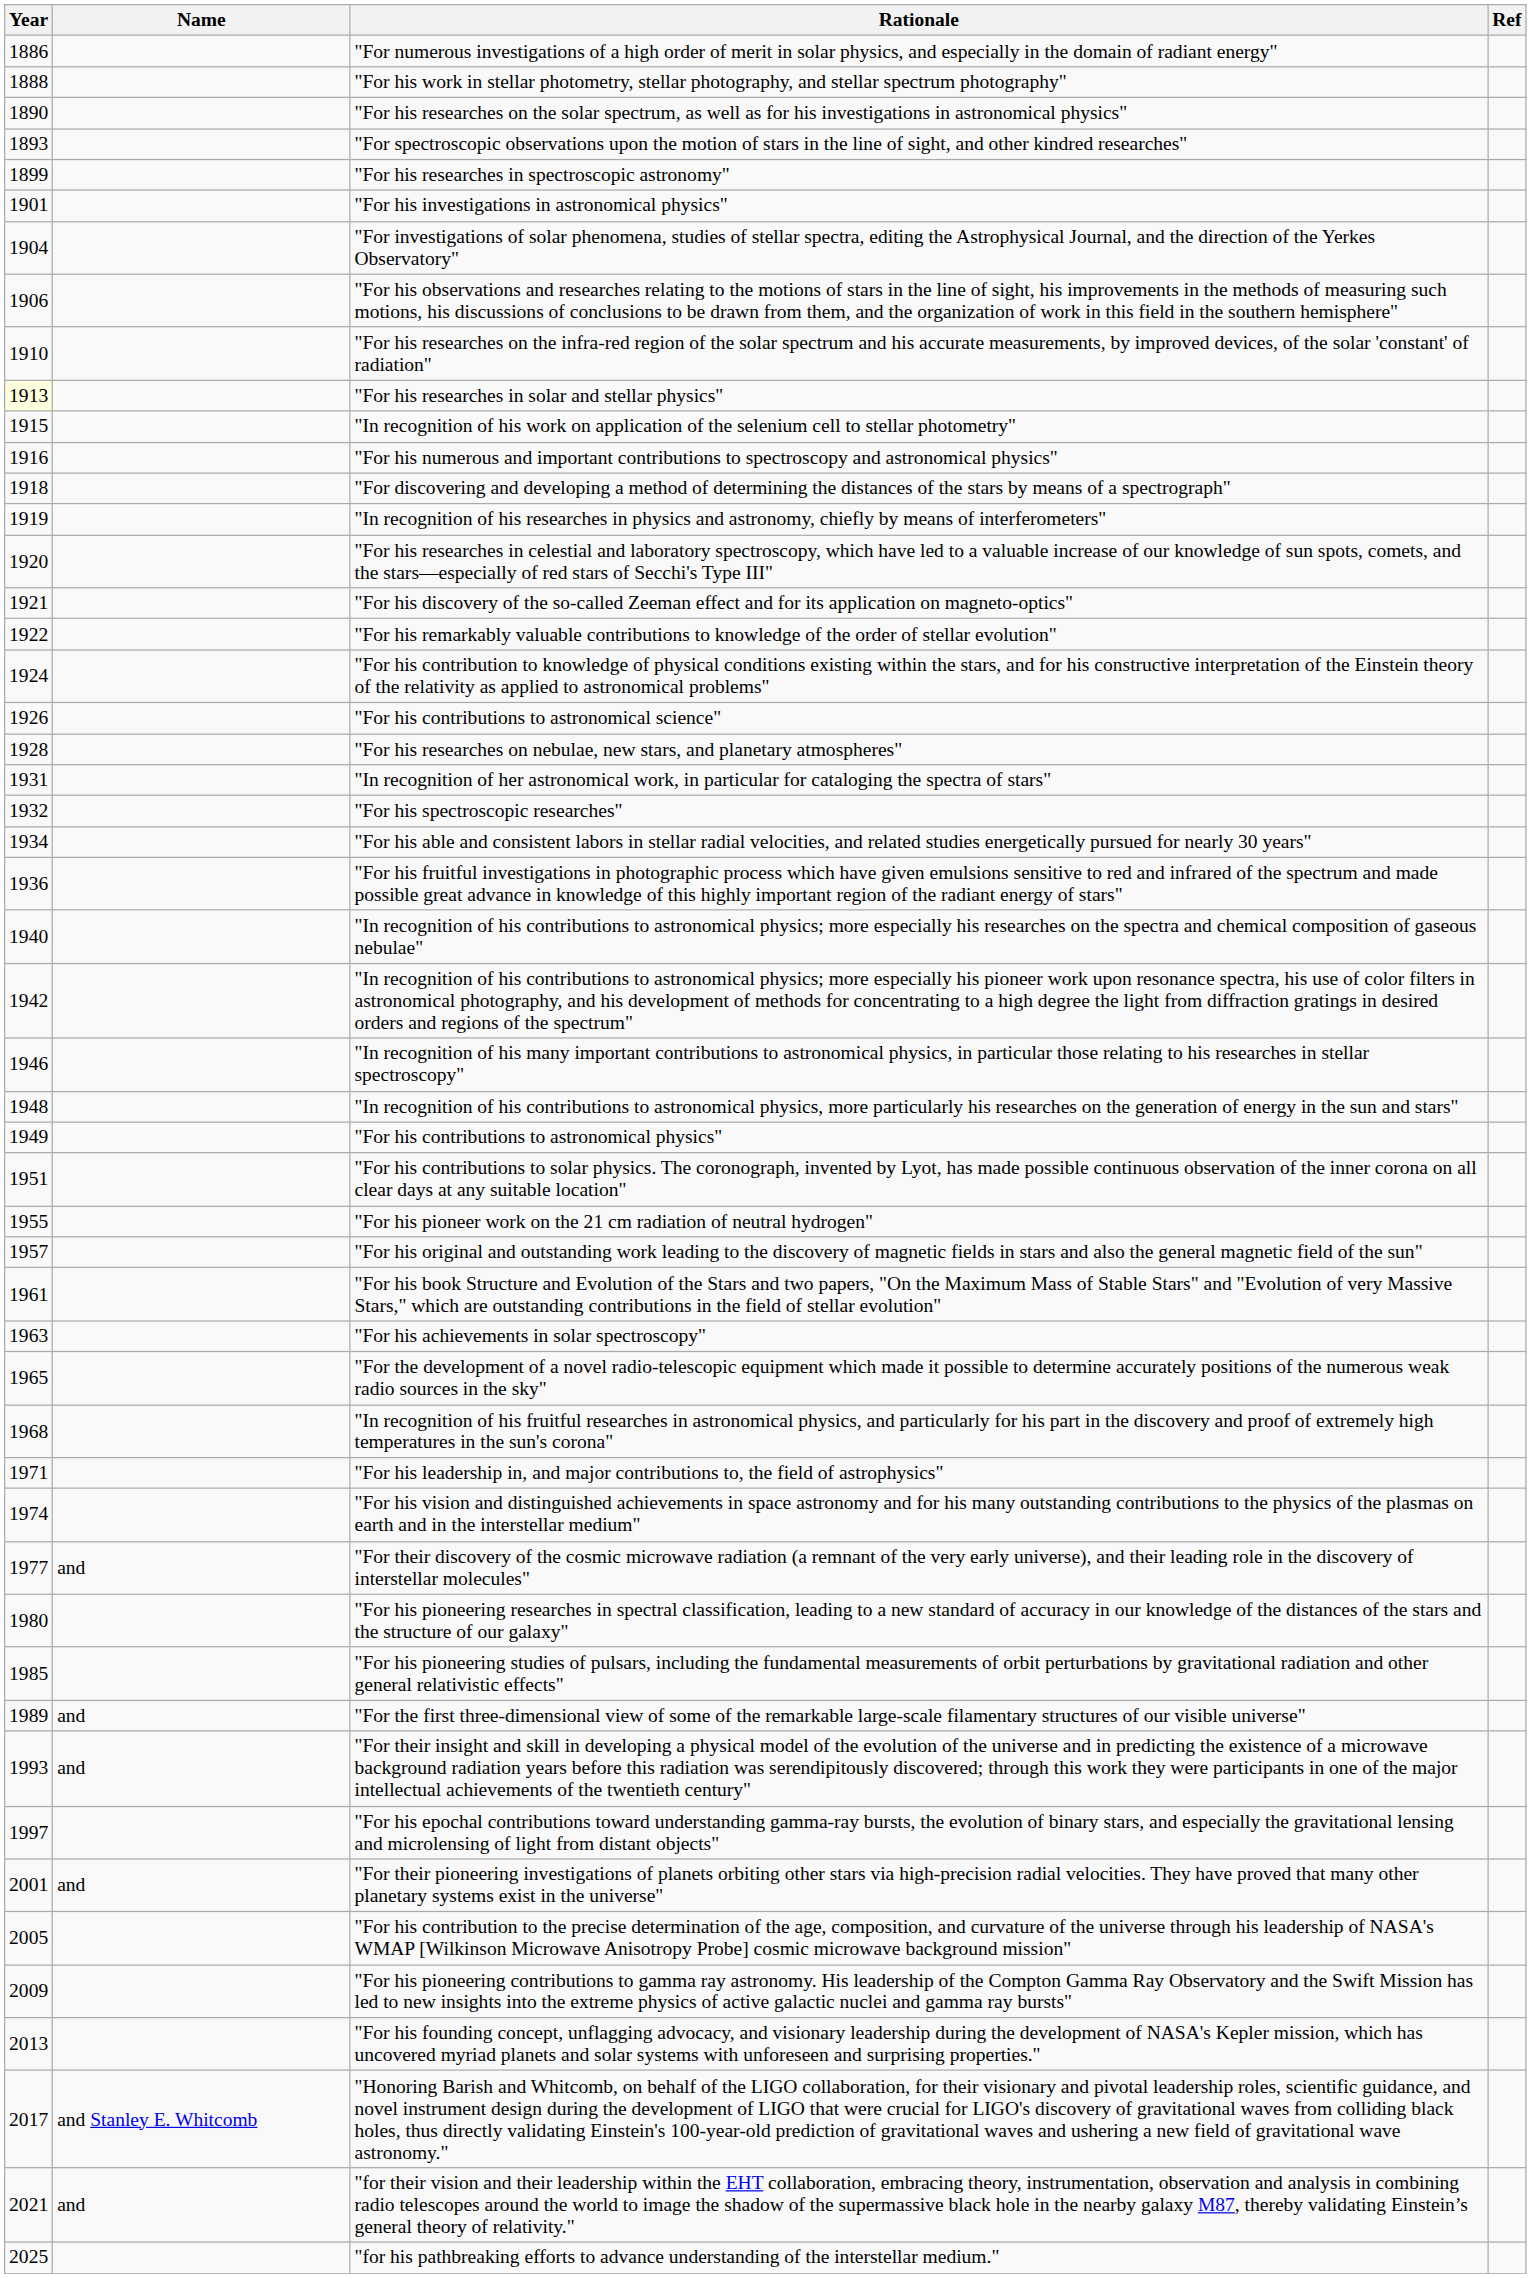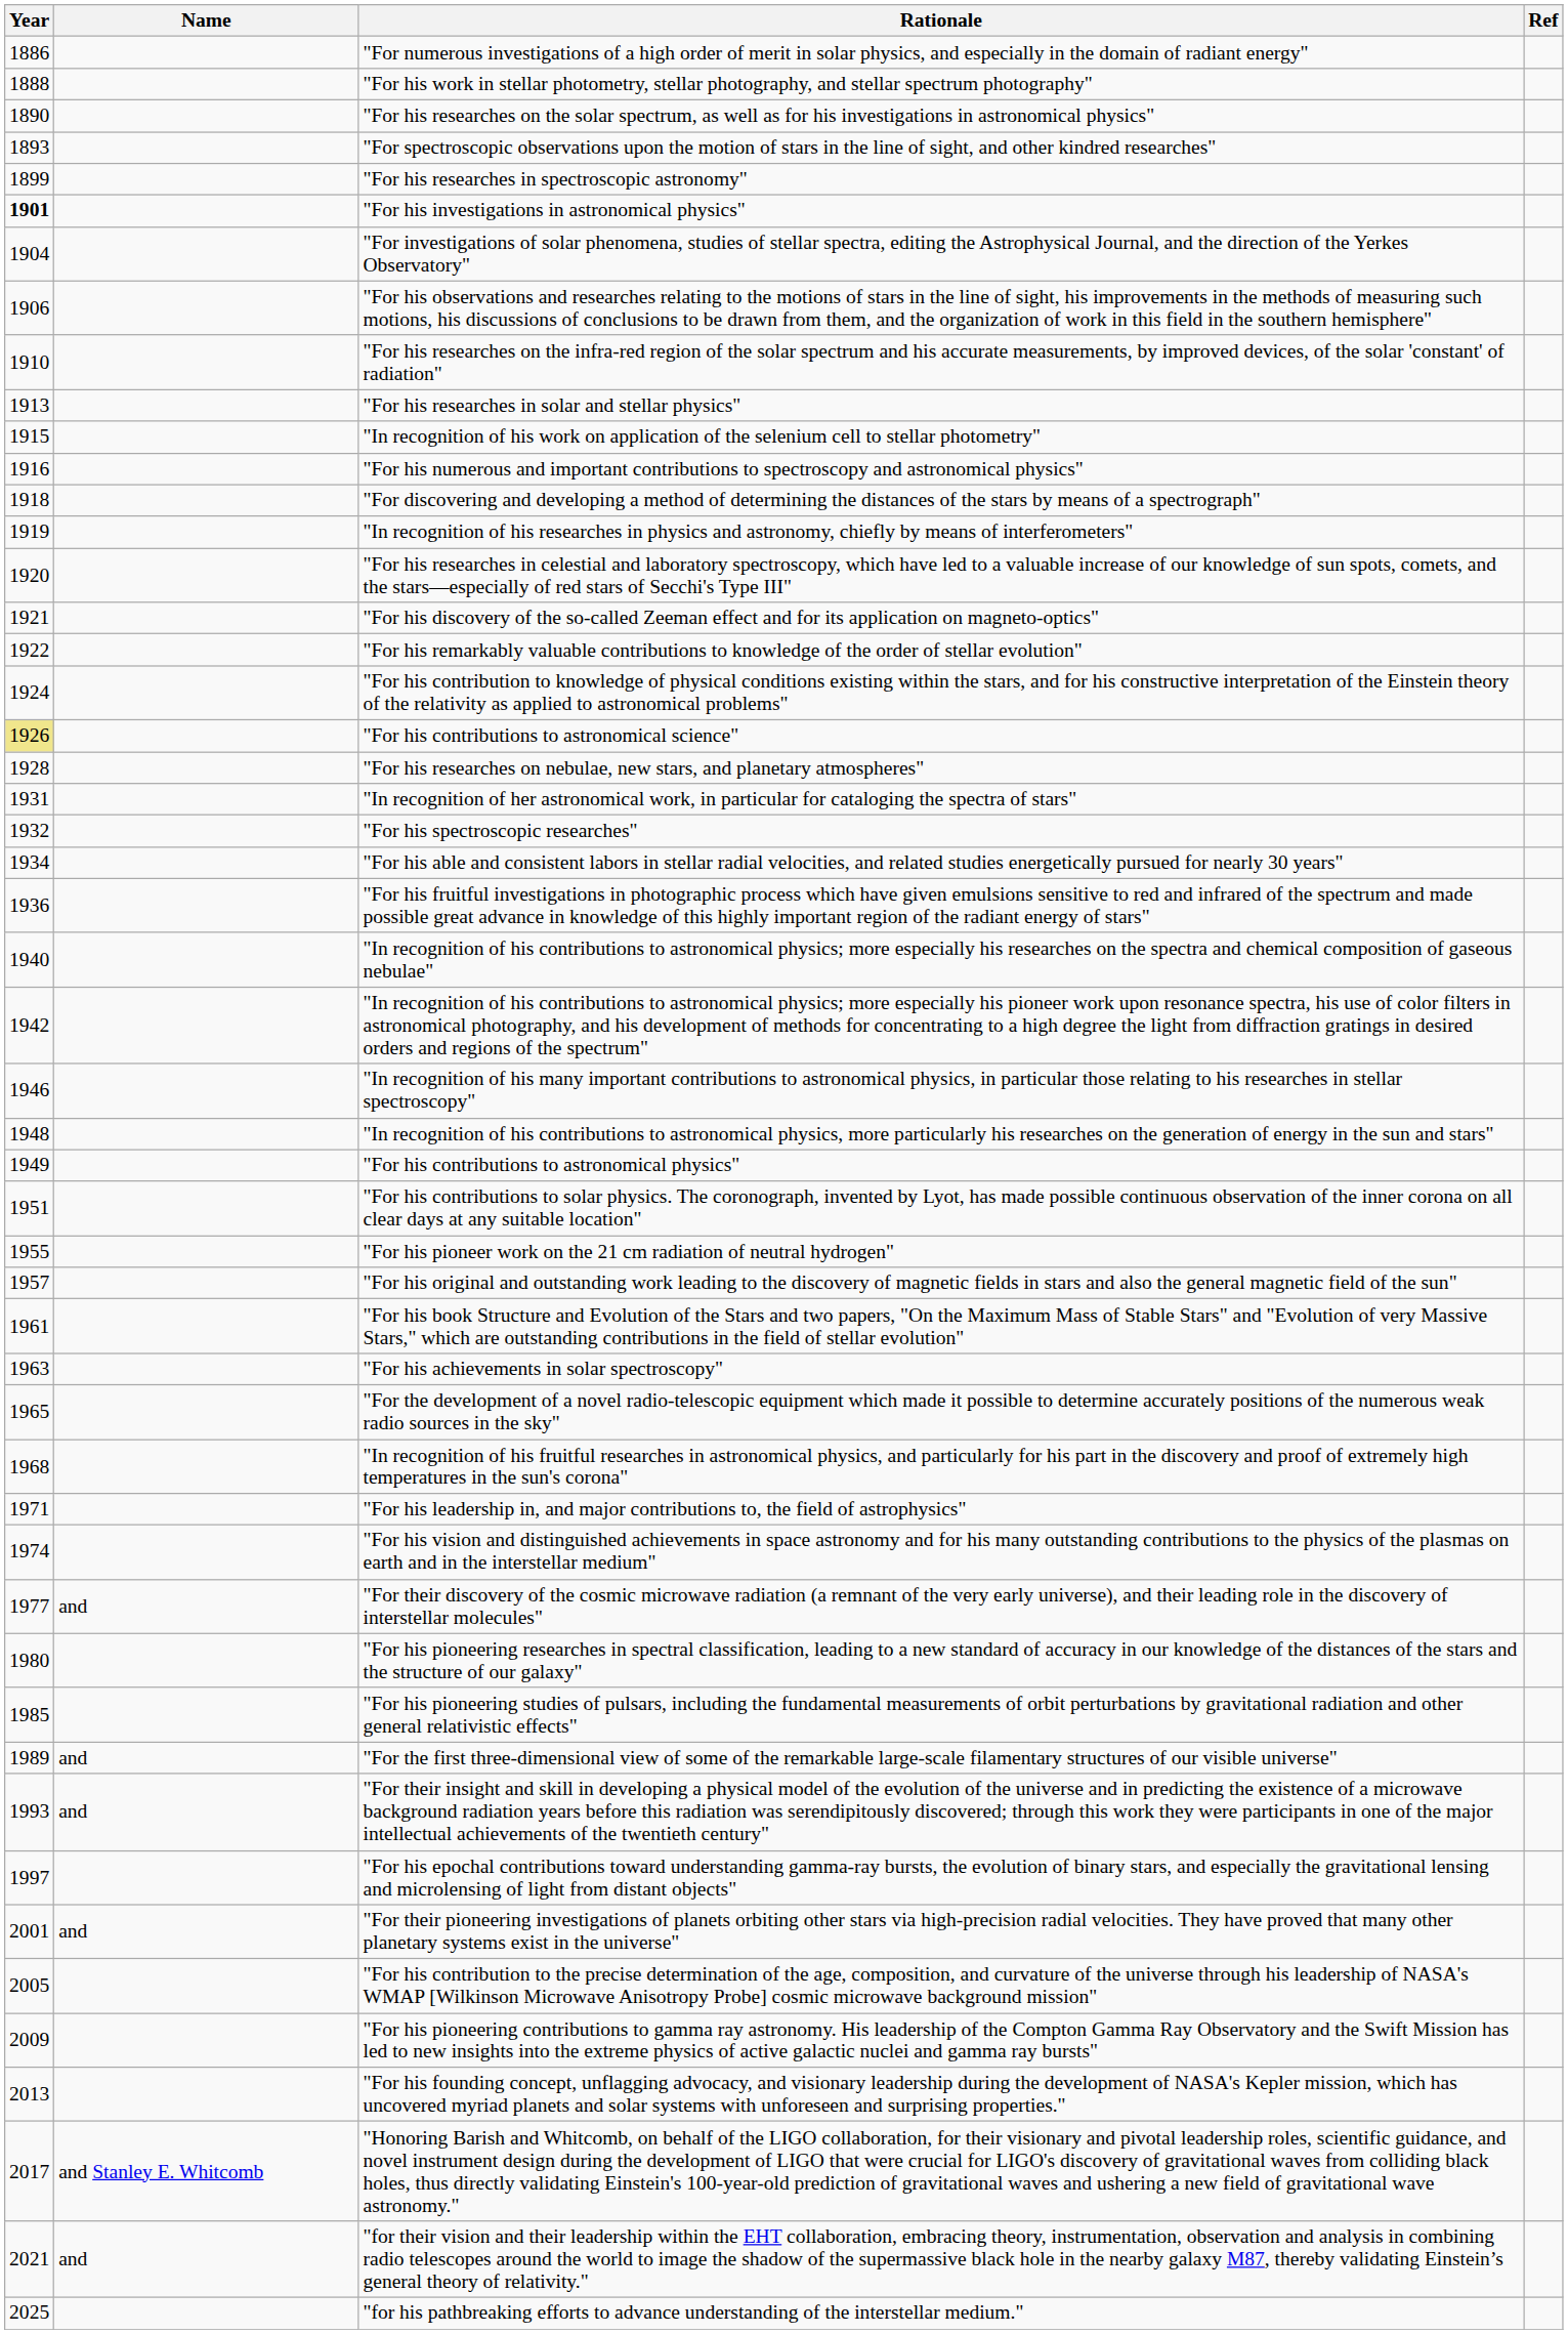"For his investigations in astronomical physics" | Year: normal -> bold
"For his researches in solar and stellar physics" | Year: lightyellow background -> no background
"For his contributions to astronomical science" | Year: no background -> khaki background
